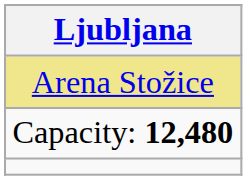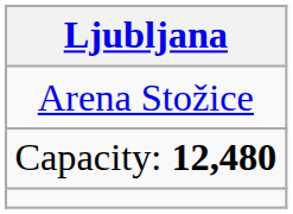row 2 | column 1: khaki background -> no background
